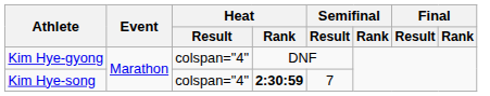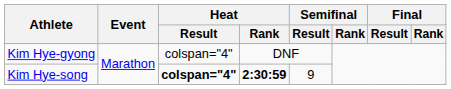Kim Hye-song | Heat / Result: normal -> bold
Kim Hye-song | Semifinal / Result: 7 -> 9
